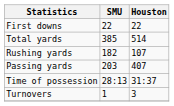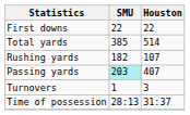Passing yards | SMU: no background -> paleturquoise background
rows swapped: Turnovers <-> Time of possession
